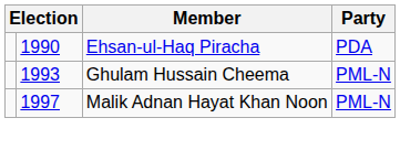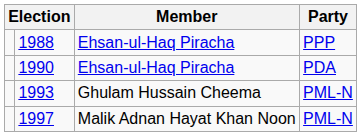+ row: 1988 | Ehsan-ul-Haq Piracha | PPP
